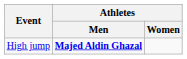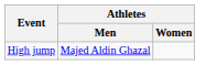High jump | Athletes / Men: bold -> normal
